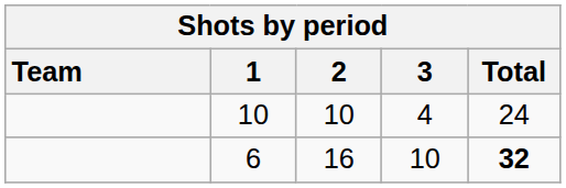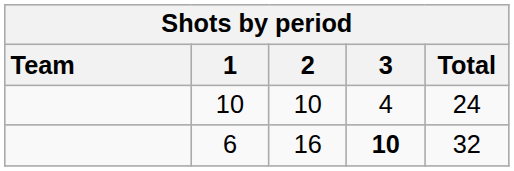6 | 3: normal -> bold
6 | Total: bold -> normal
